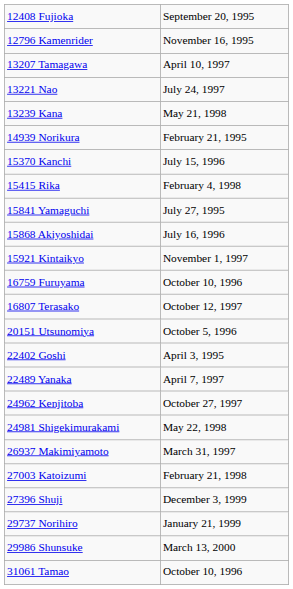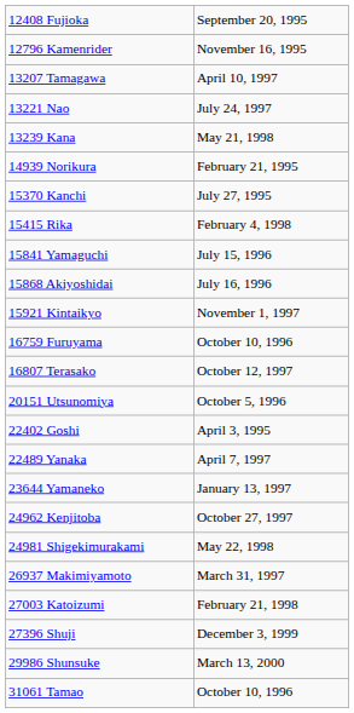15370 Kanchi | column 2: July 15, 1996 -> July 27, 1995
15841 Yamaguchi | column 2: July 27, 1995 -> July 15, 1996
+ row: 23644 Yamaneko | January 13, 1997
- row: 29737 Norihiro | January 21, 1999
